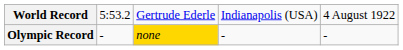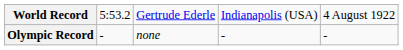Olympic Record | column 3: gold background -> no background
